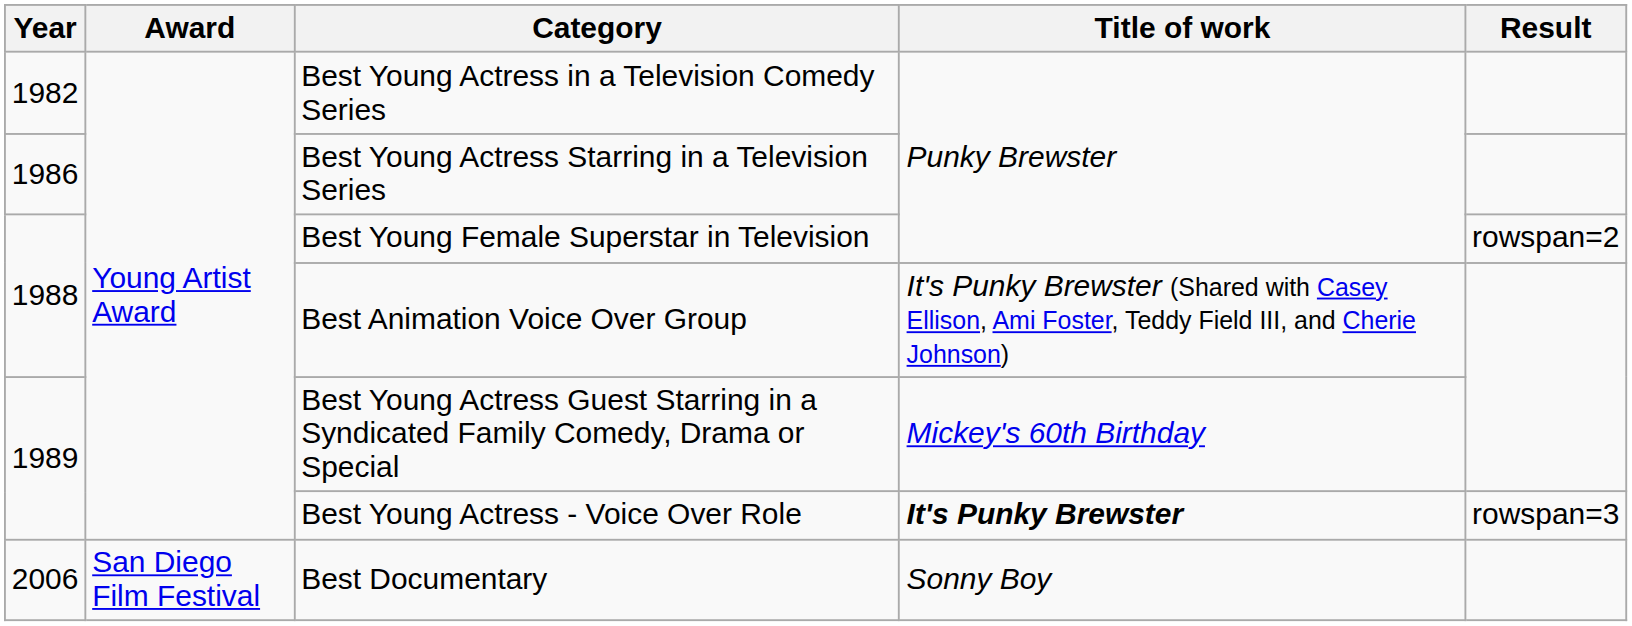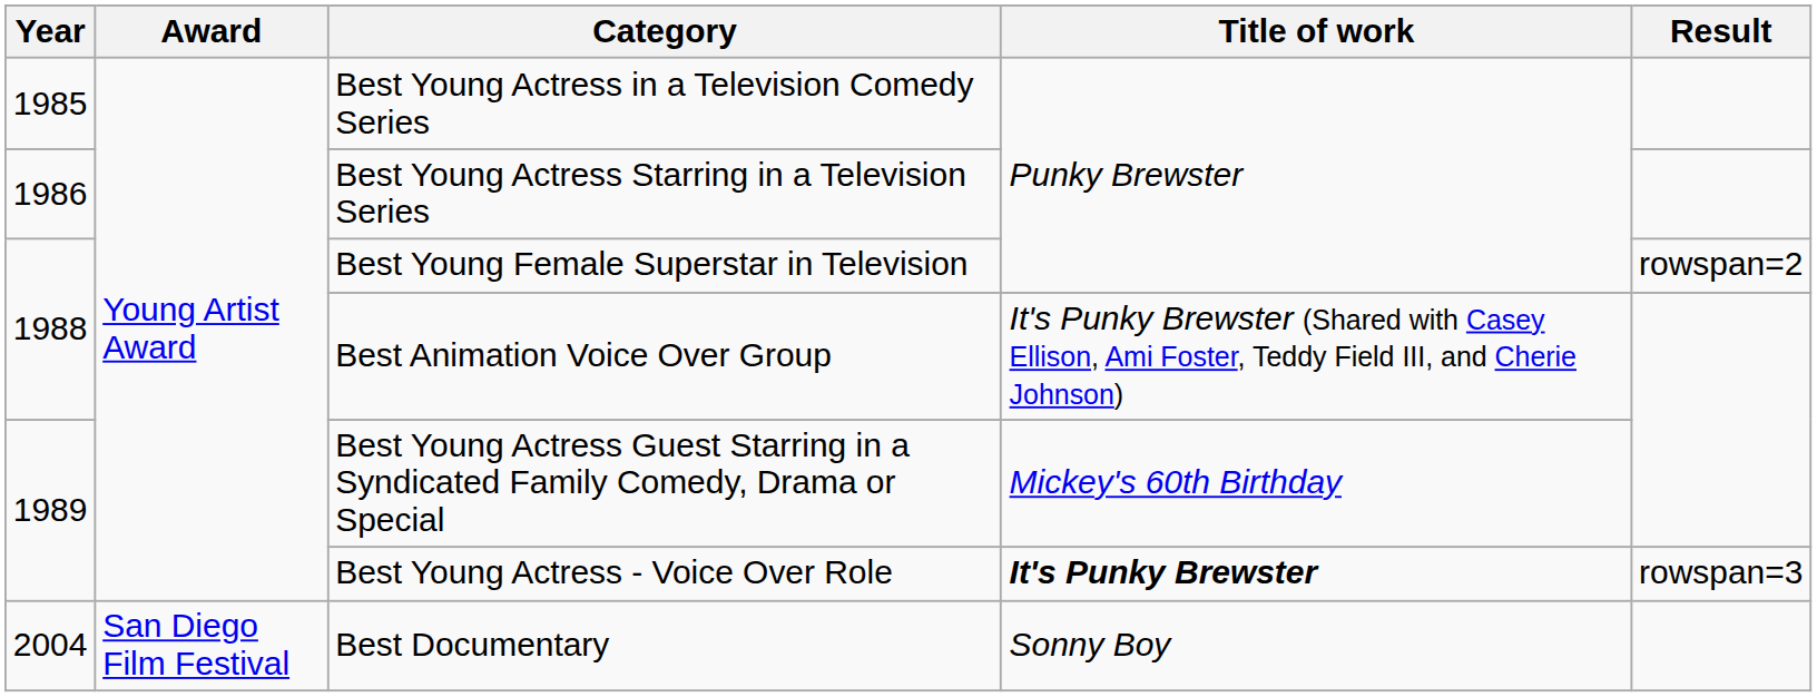Best Young Actress in a Television Comedy Series | Year: 1982 -> 1985
Best Documentary | Year: 2006 -> 2004
